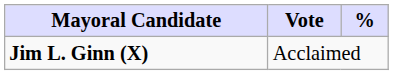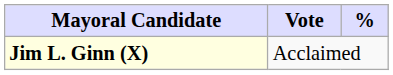Jim L. Ginn (X) | Mayoral Candidate: no background -> lightyellow background
